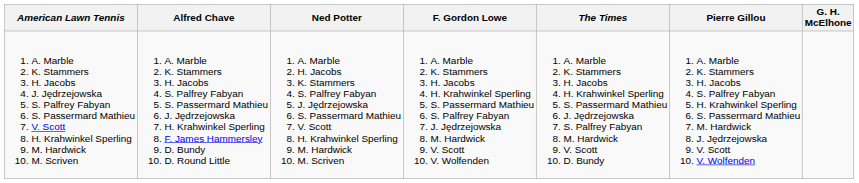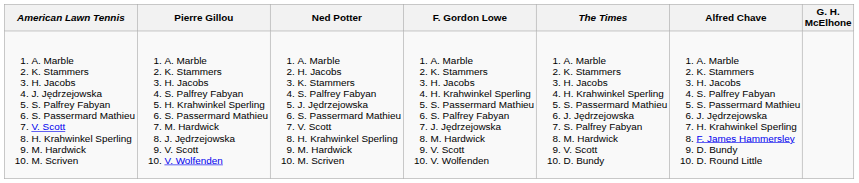columns swapped: Pierre Gillou <-> Alfred Chave
